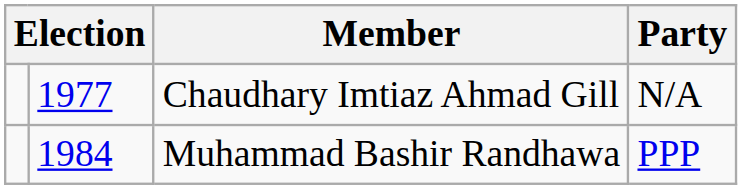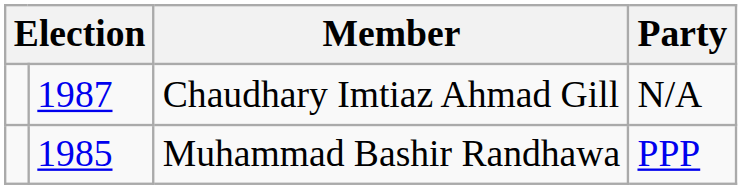Chaudhary Imtiaz Ahmad Gill | column 2: 1977 -> 1987
Muhammad Bashir Randhawa | column 2: 1984 -> 1985
